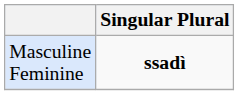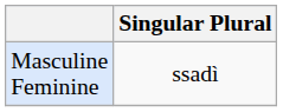Masculine Feminine | Singular Plural: bold -> normal
